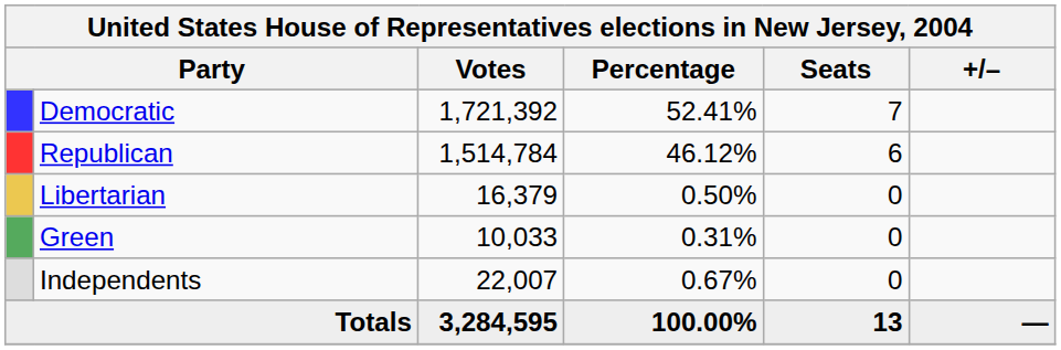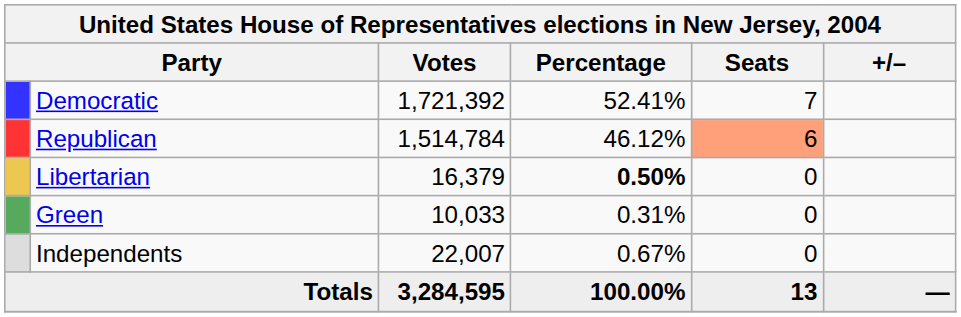Republican | Seats: no background -> lightsalmon background
Libertarian | Percentage: normal -> bold
